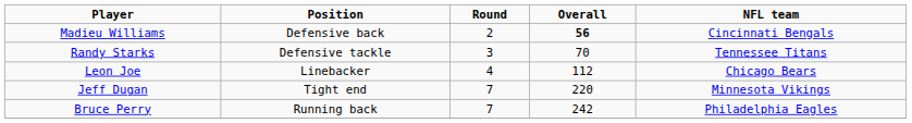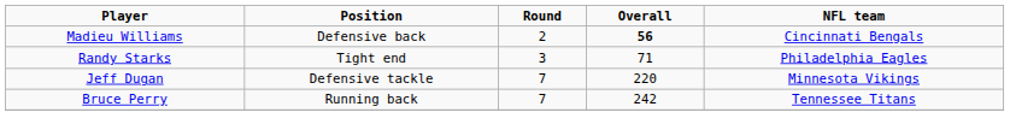Randy Starks | Position: Defensive tackle -> Tight end
Randy Starks | Overall: 70 -> 71
Randy Starks | NFL team: Tennessee Titans -> Philadelphia Eagles
- row: Leon Joe | Linebacker | 4 | 112 | Chicago Bears
Jeff Dugan | Position: Tight end -> Defensive tackle
Bruce Perry | NFL team: Philadelphia Eagles -> Tennessee Titans
